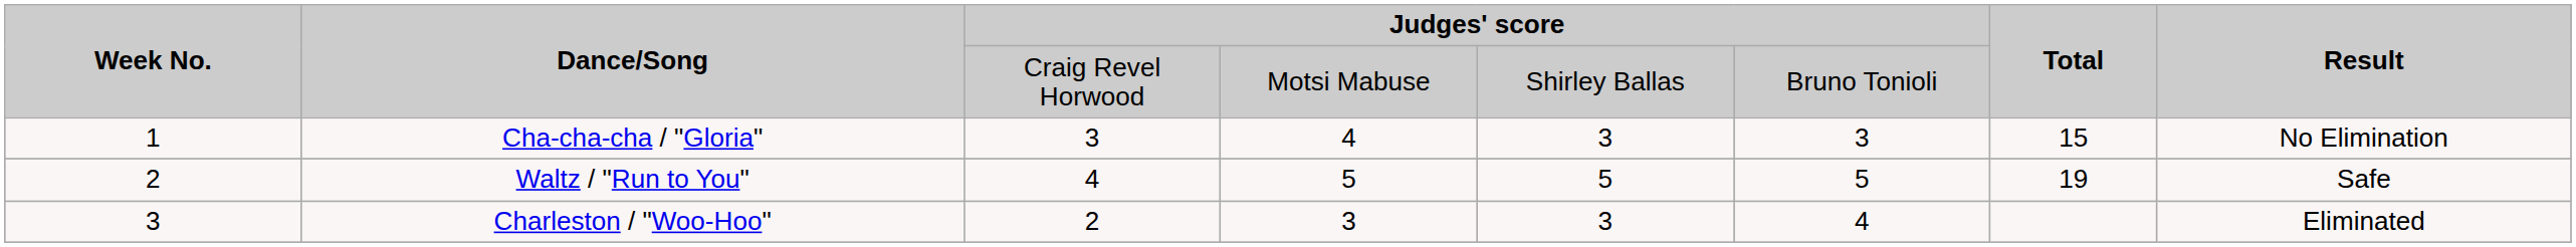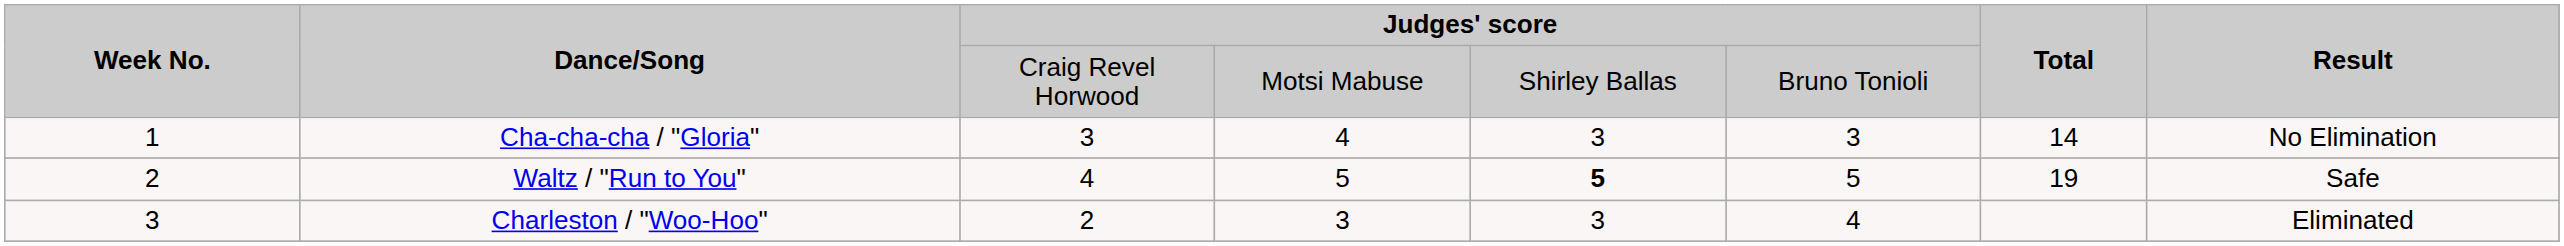Cha-cha-cha / "Gloria" | Total: 15 -> 14
Waltz / "Run to You" | column 5: normal -> bold
